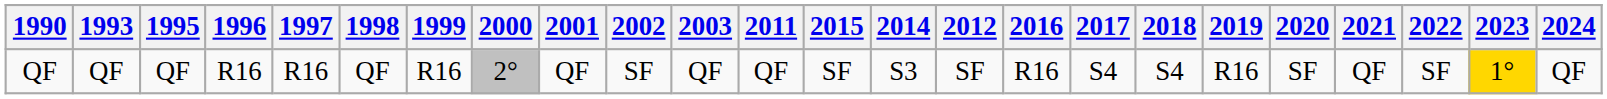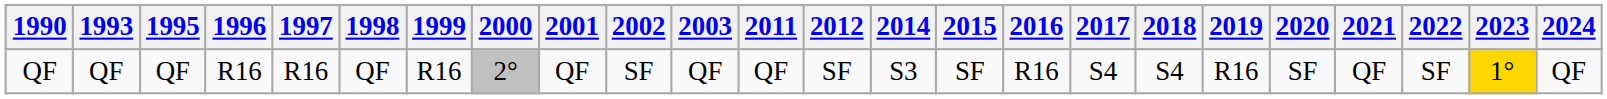columns swapped: 2012 <-> 2015
